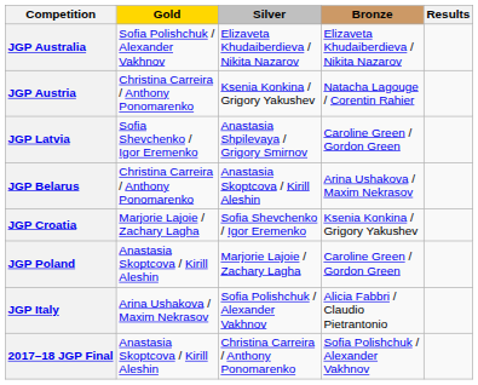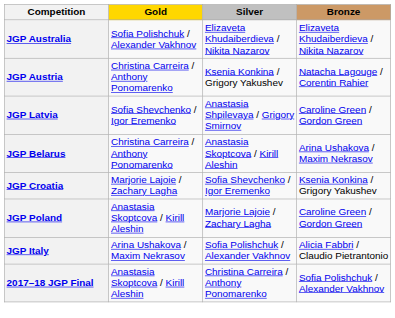- column: Results
